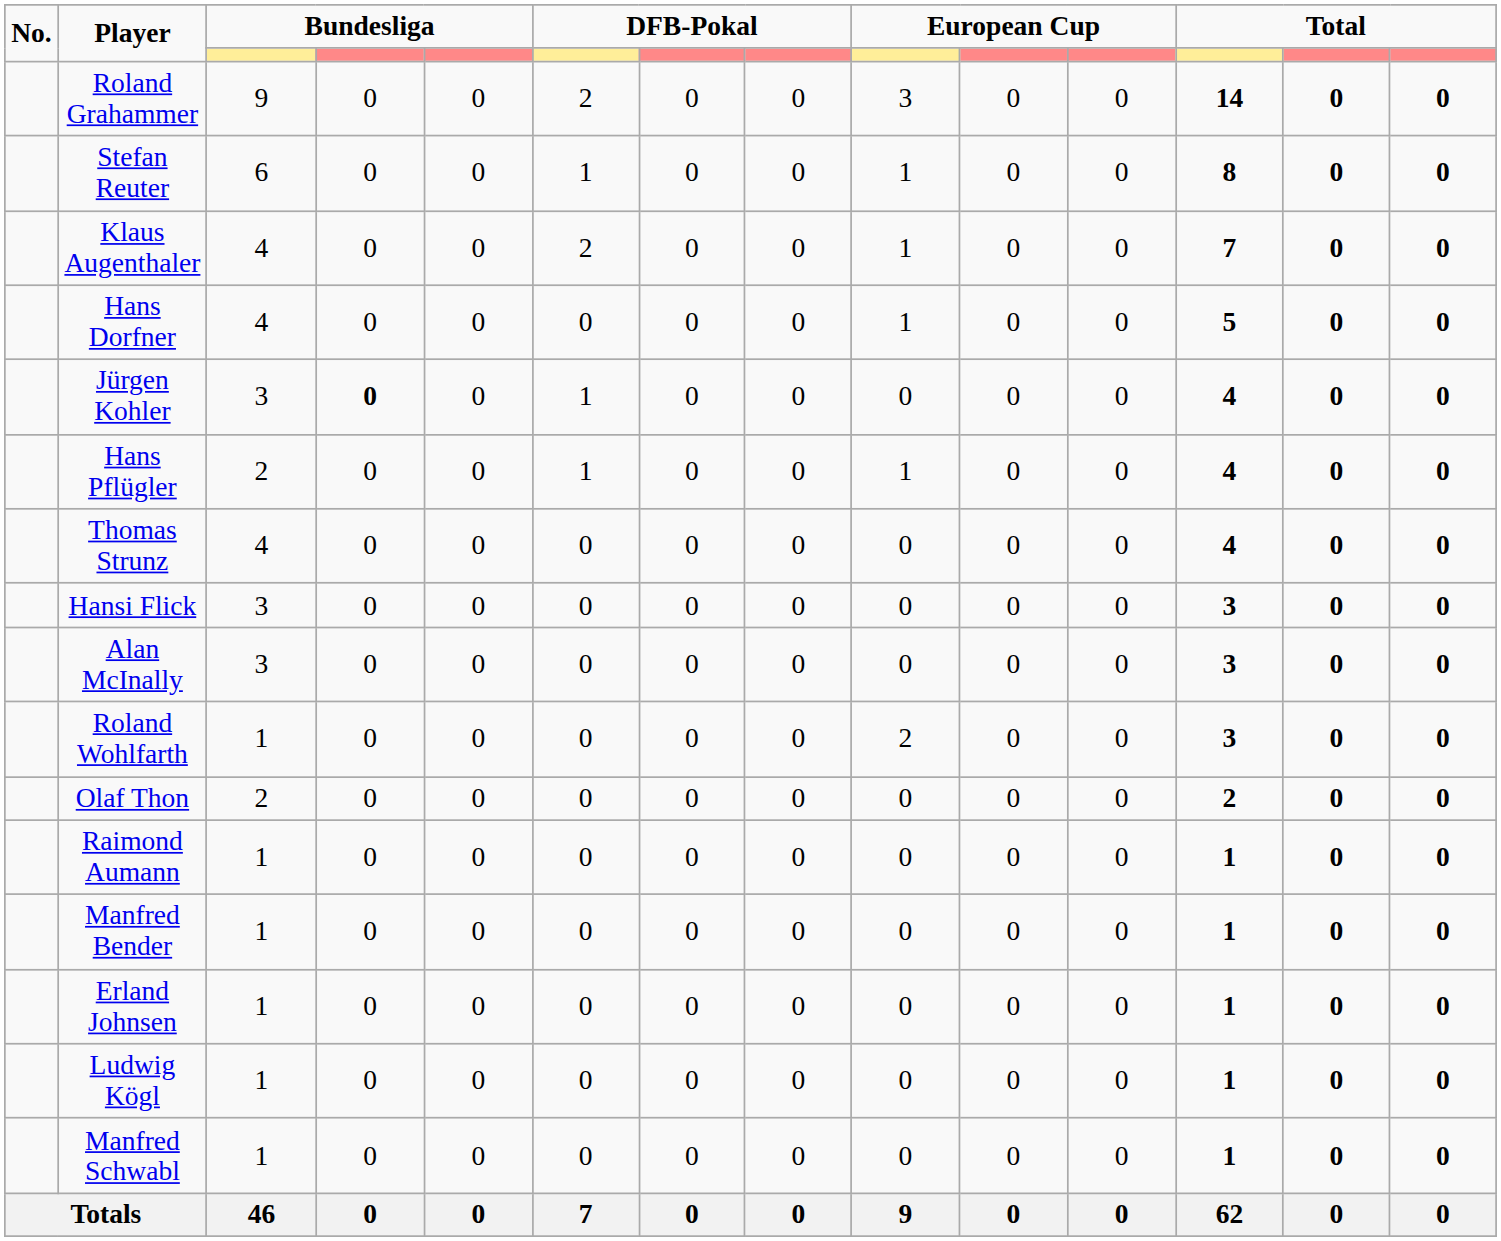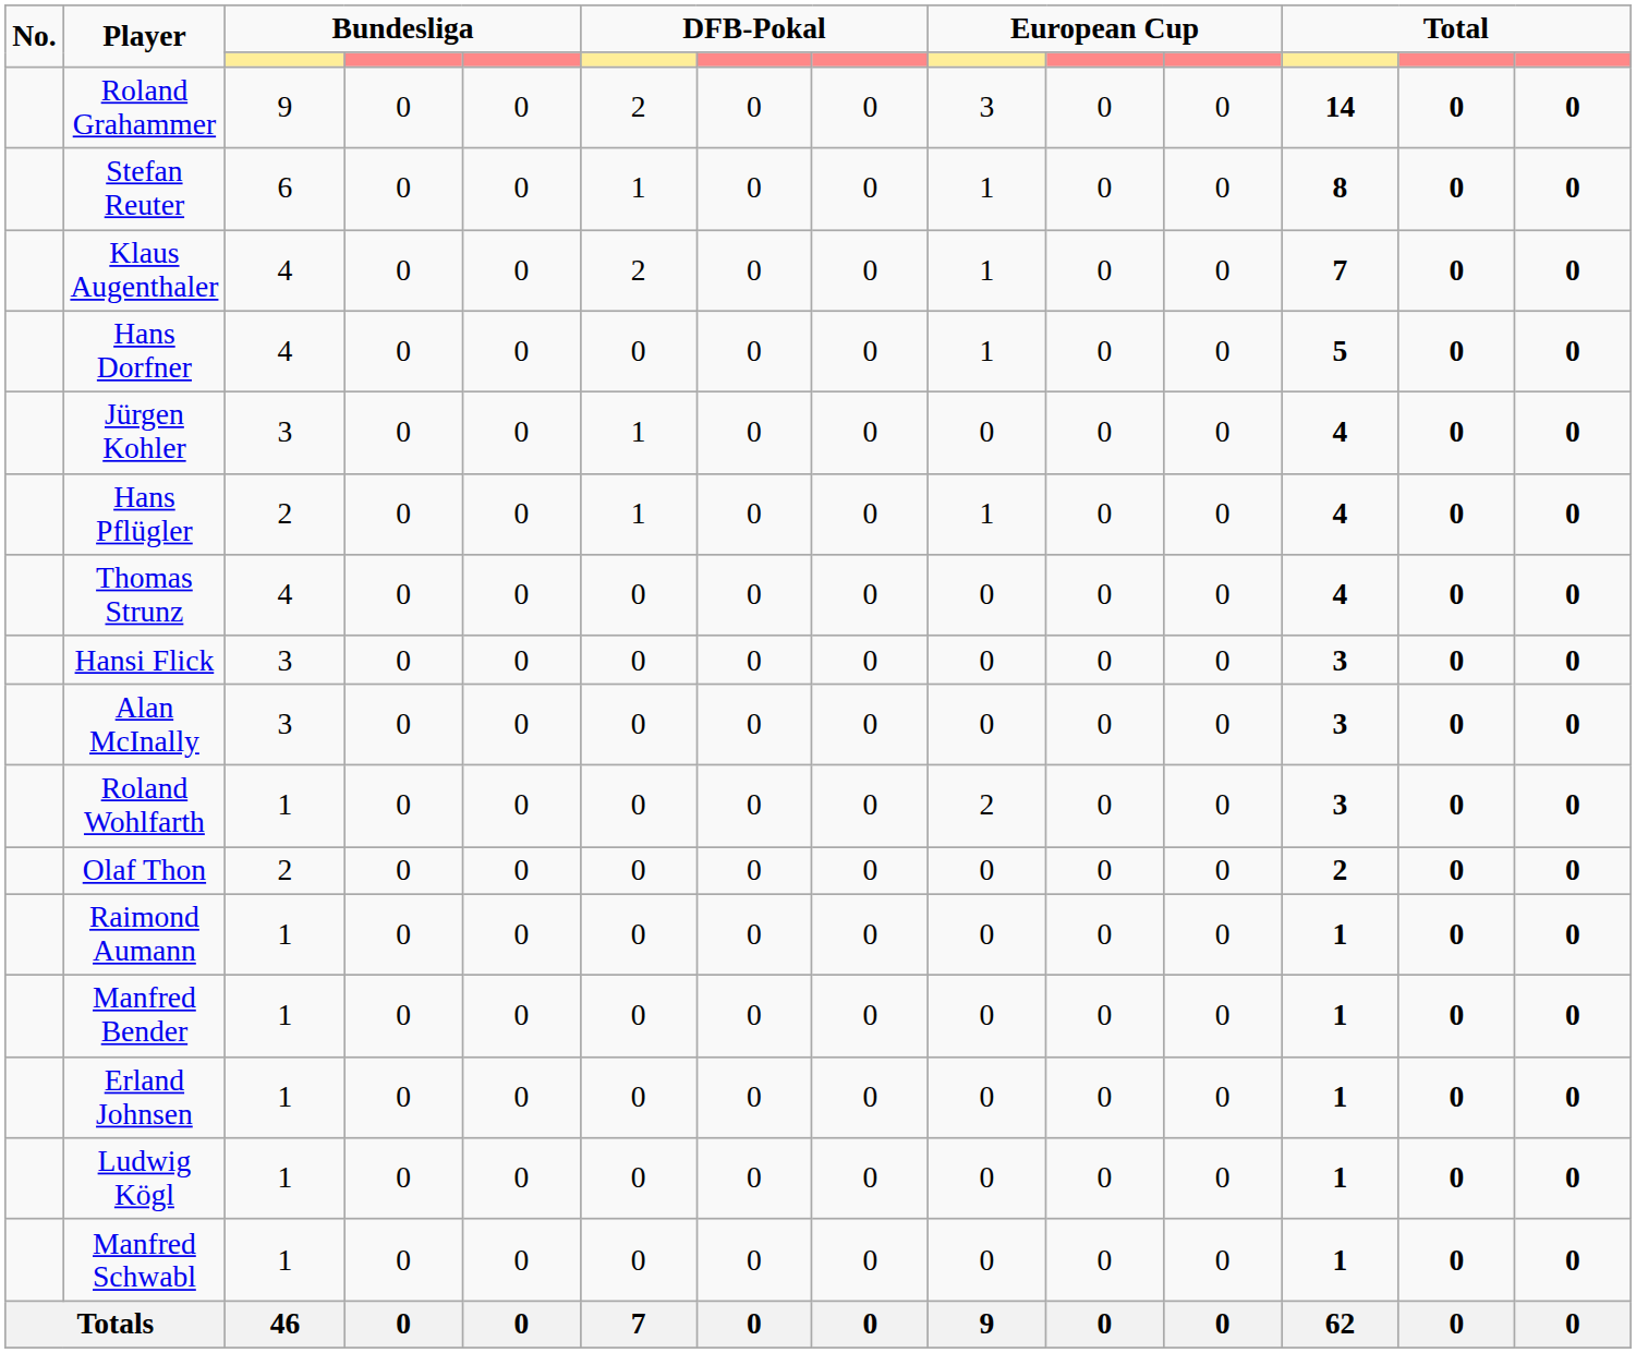Jürgen Kohler | column 4: bold -> normal
